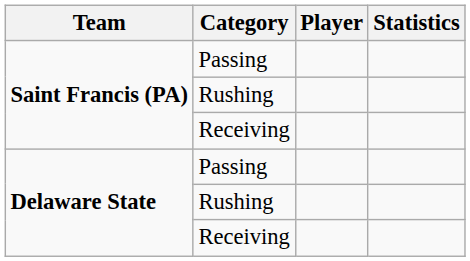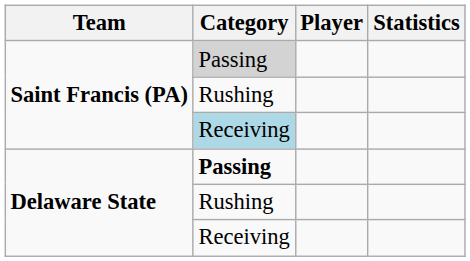Saint Francis (PA) / Passing | Category: no background -> lightgrey background
Saint Francis (PA) / Receiving | Category: no background -> lightblue background
Delaware State / Passing | Category: normal -> bold
